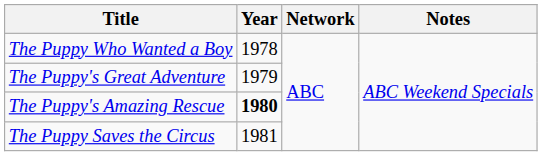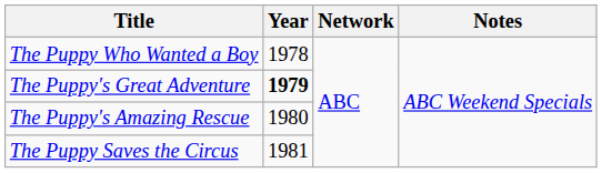The Puppy's Great Adventure | Year: normal -> bold
The Puppy's Amazing Rescue | Year: bold -> normal
